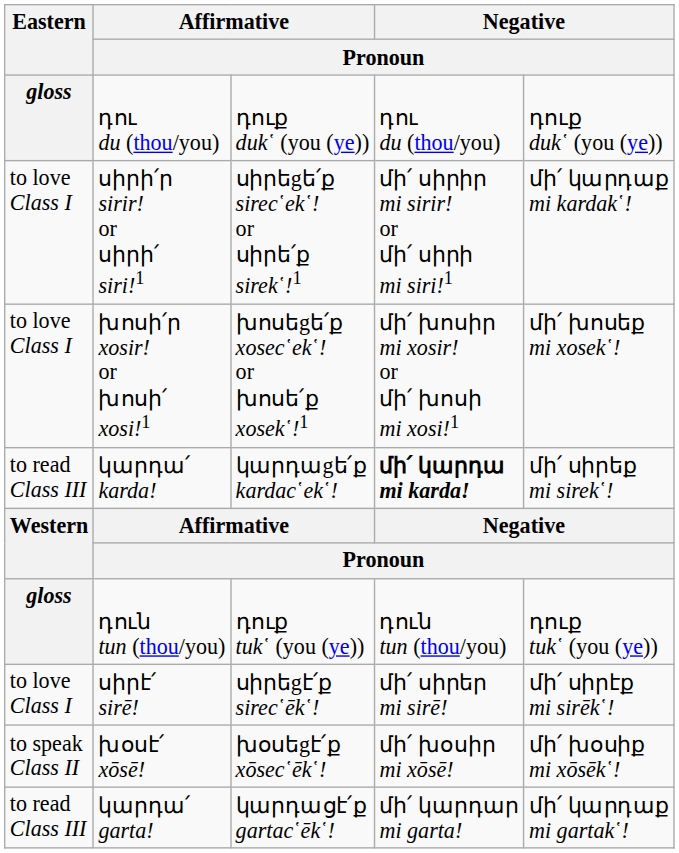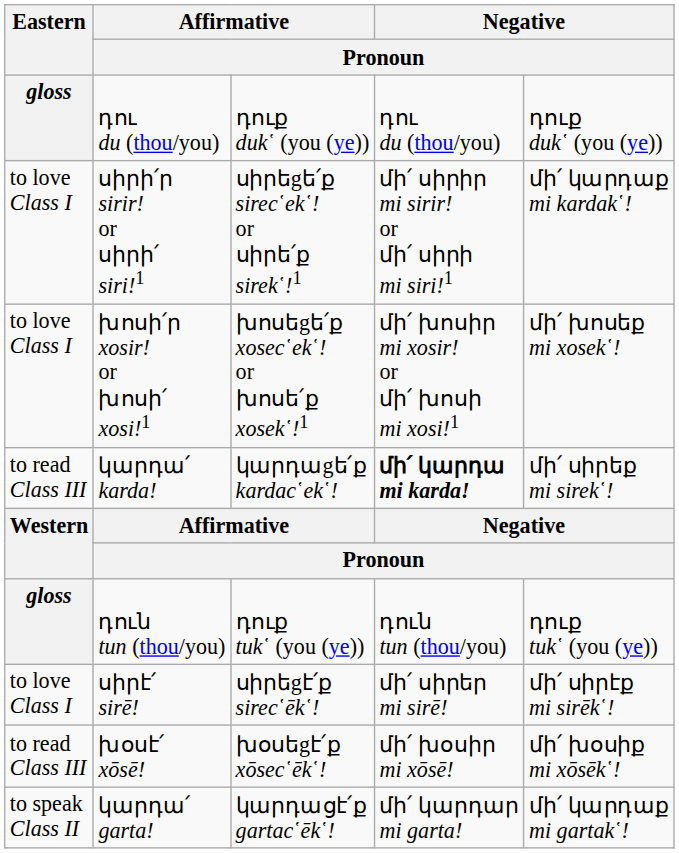խօսէ՛ xōsē! | Eastern: to speak Class II -> to read Class III
կարդա՛ garta! | Eastern: to read Class III -> to speak Class II
